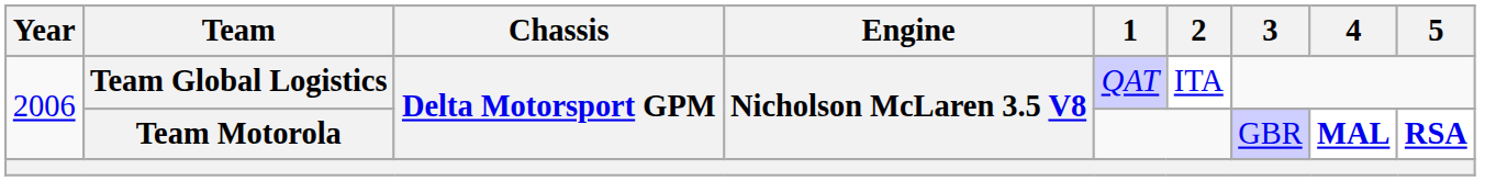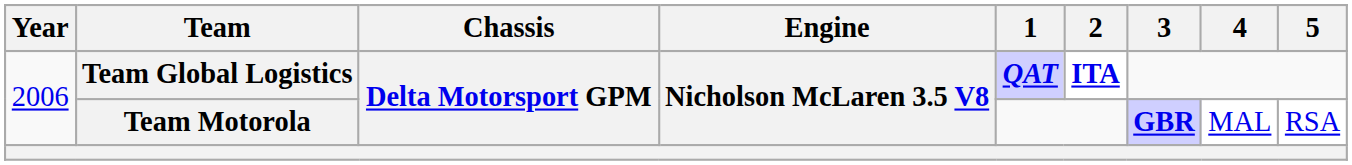Team Global Logistics | 1: normal -> bold
Team Global Logistics | 2: normal -> bold
Team Motorola | 3: normal -> bold
Team Motorola | 4: bold -> normal
Team Motorola | 5: bold -> normal
